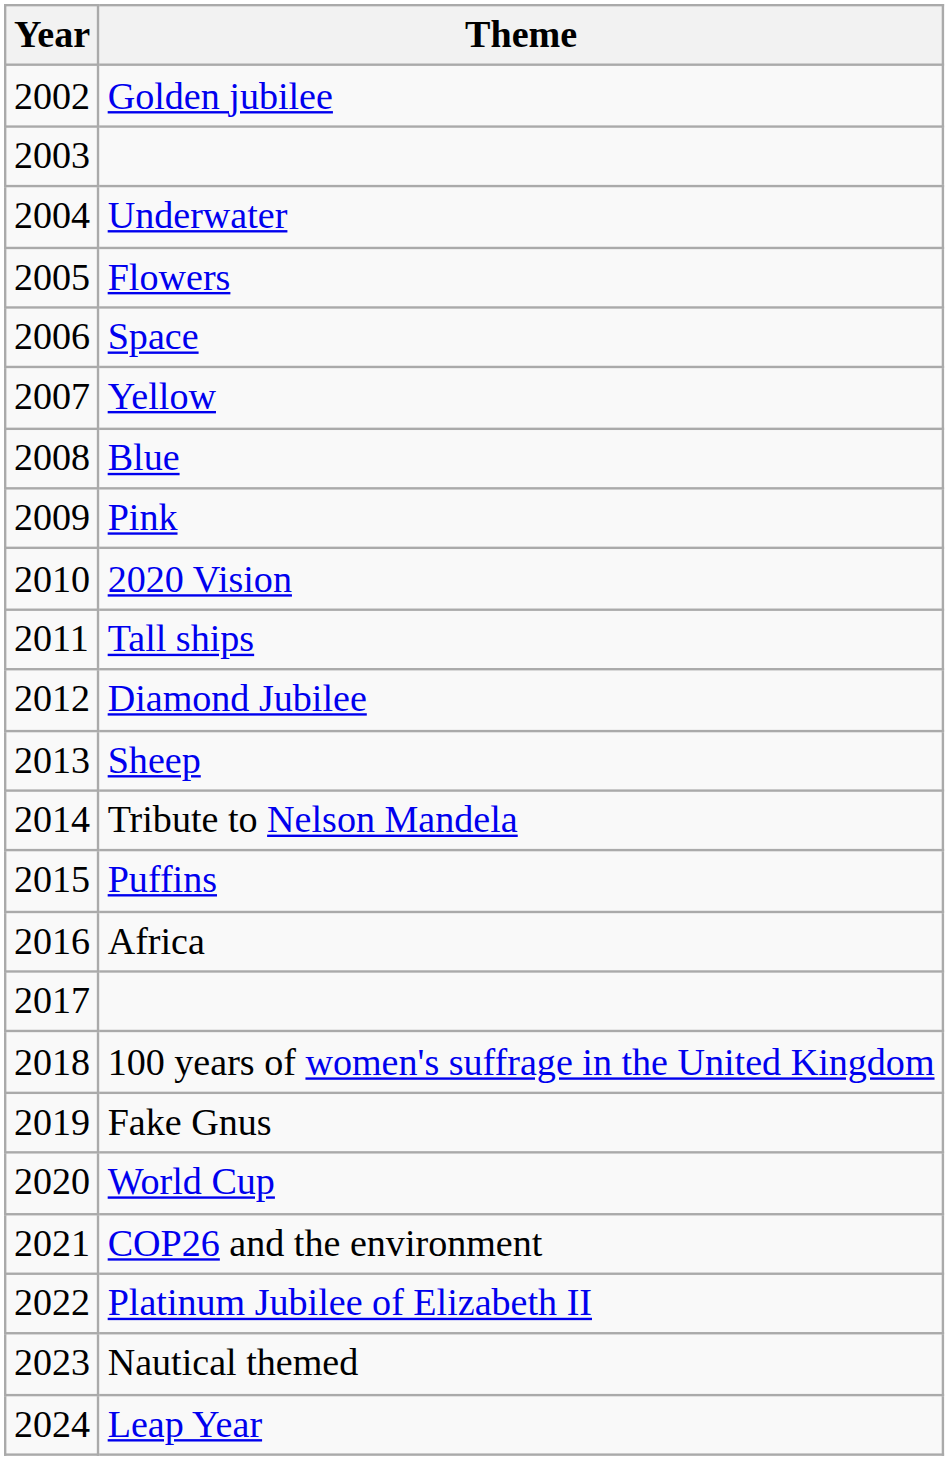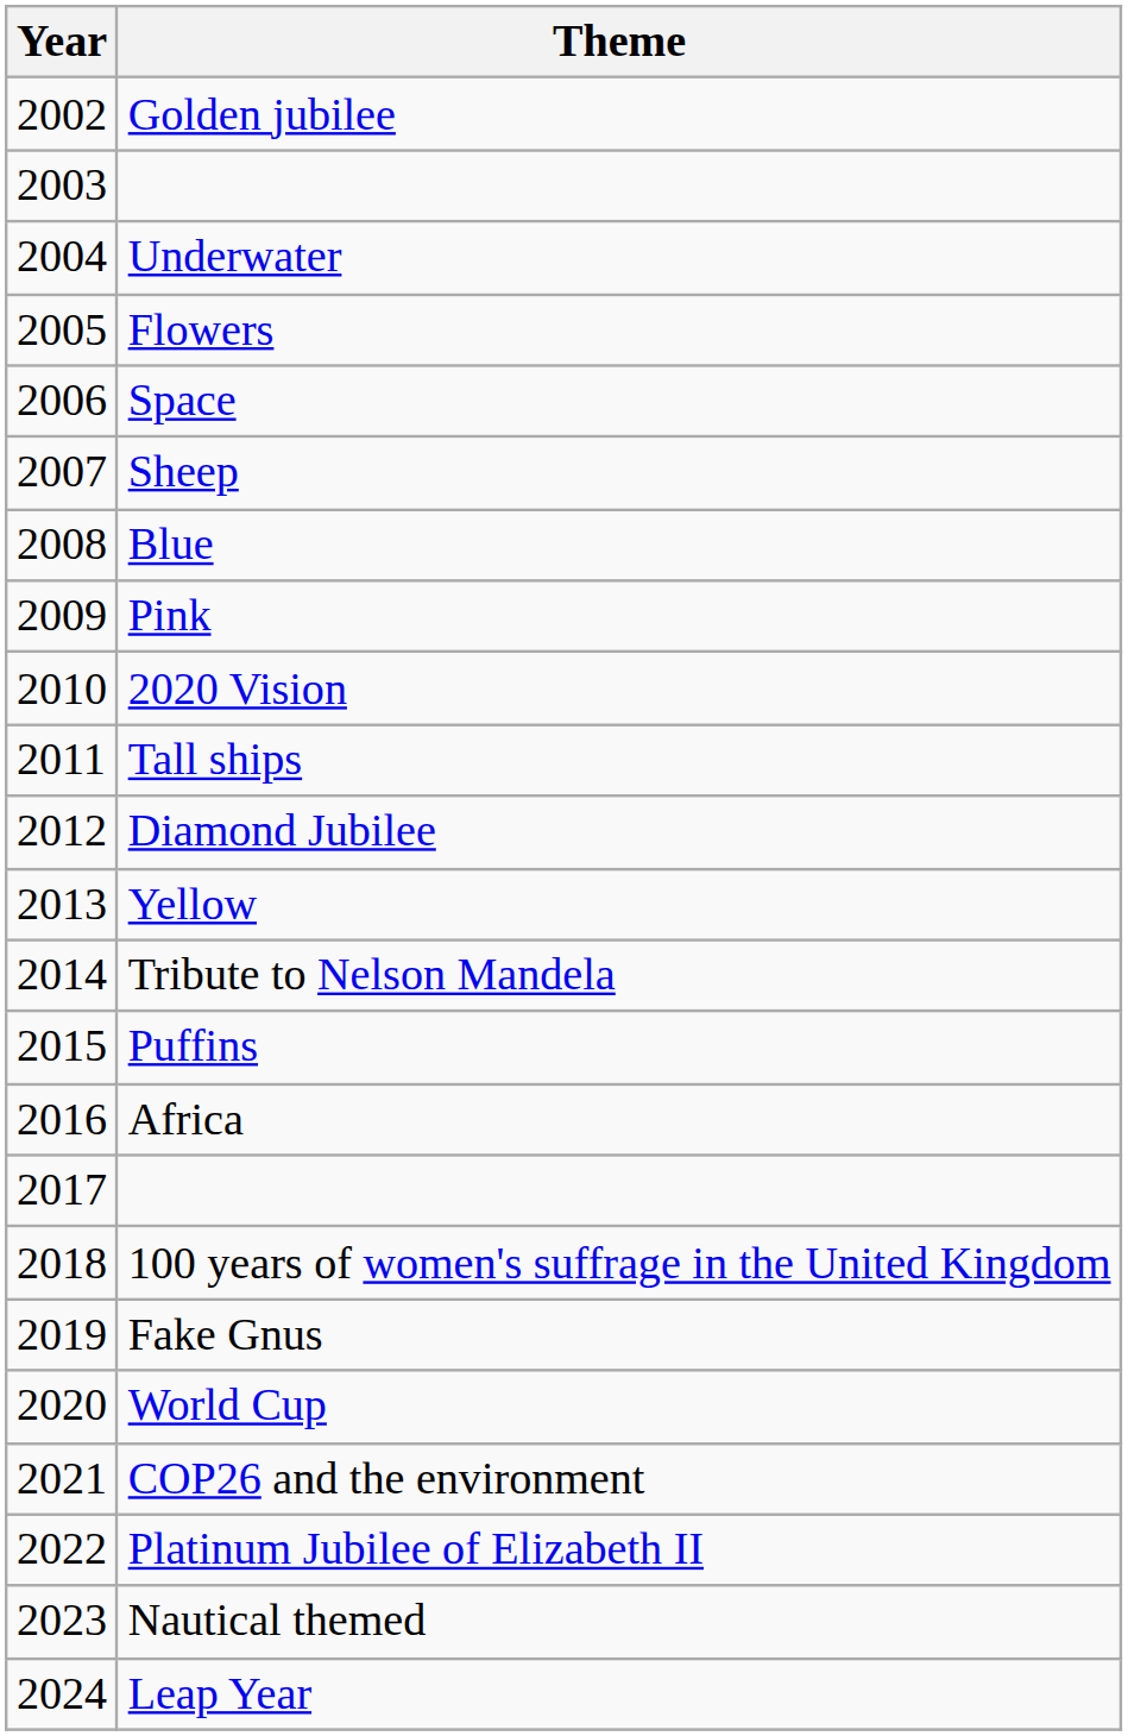row 7 | Theme: Yellow -> Sheep
row 13 | Theme: Sheep -> Yellow
